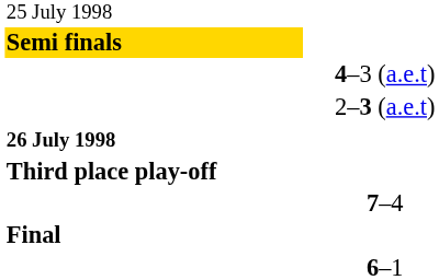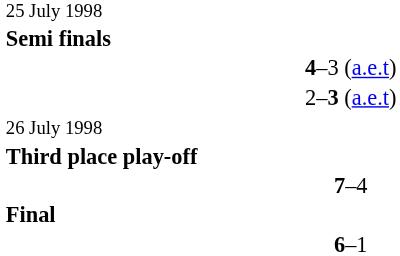Semi finals | column 1: gold background -> no background
26 July 1998 | column 1: bold -> normal
